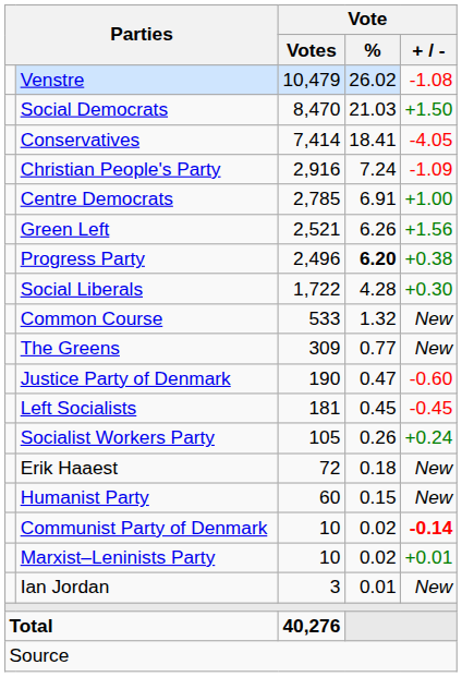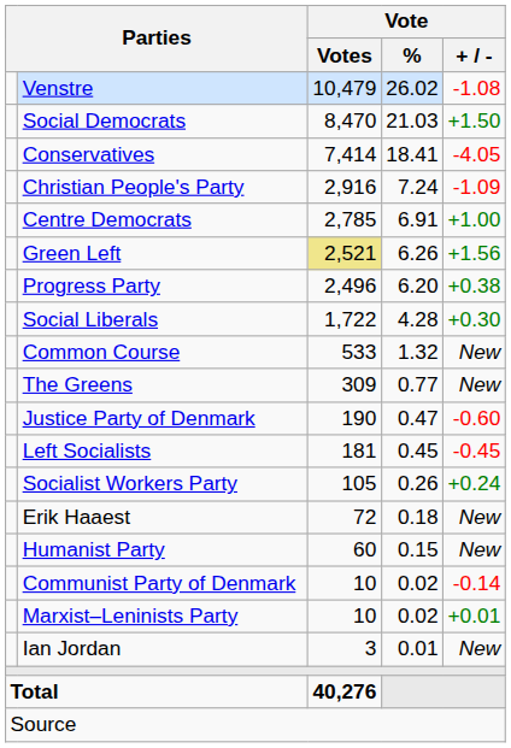Green Left | Vote / Votes: no background -> khaki background
Progress Party | Vote / %: bold -> normal
Communist Party of Denmark | Vote / + / -: bold -> normal
